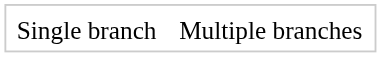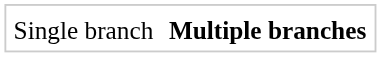Single branch | column 2: normal -> bold
